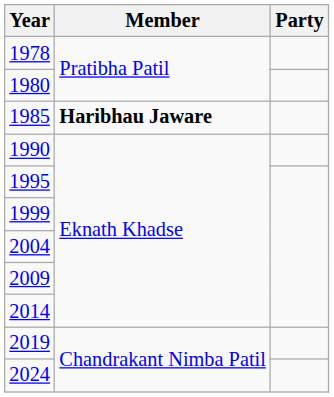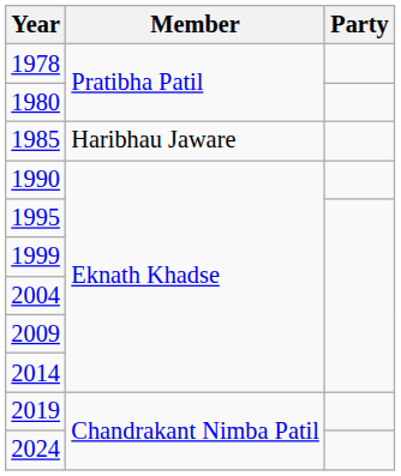1985 | Member: bold -> normal
